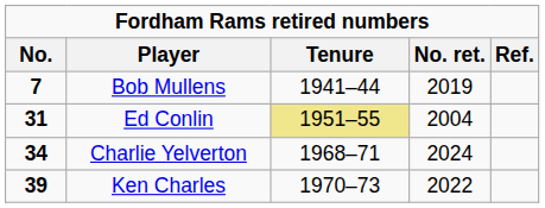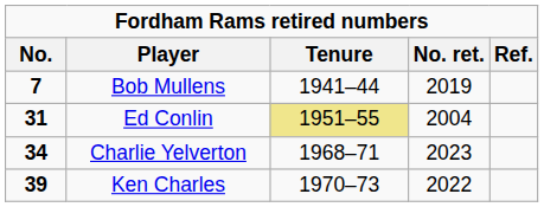Charlie Yelverton | No. ret.: 2024 -> 2023
